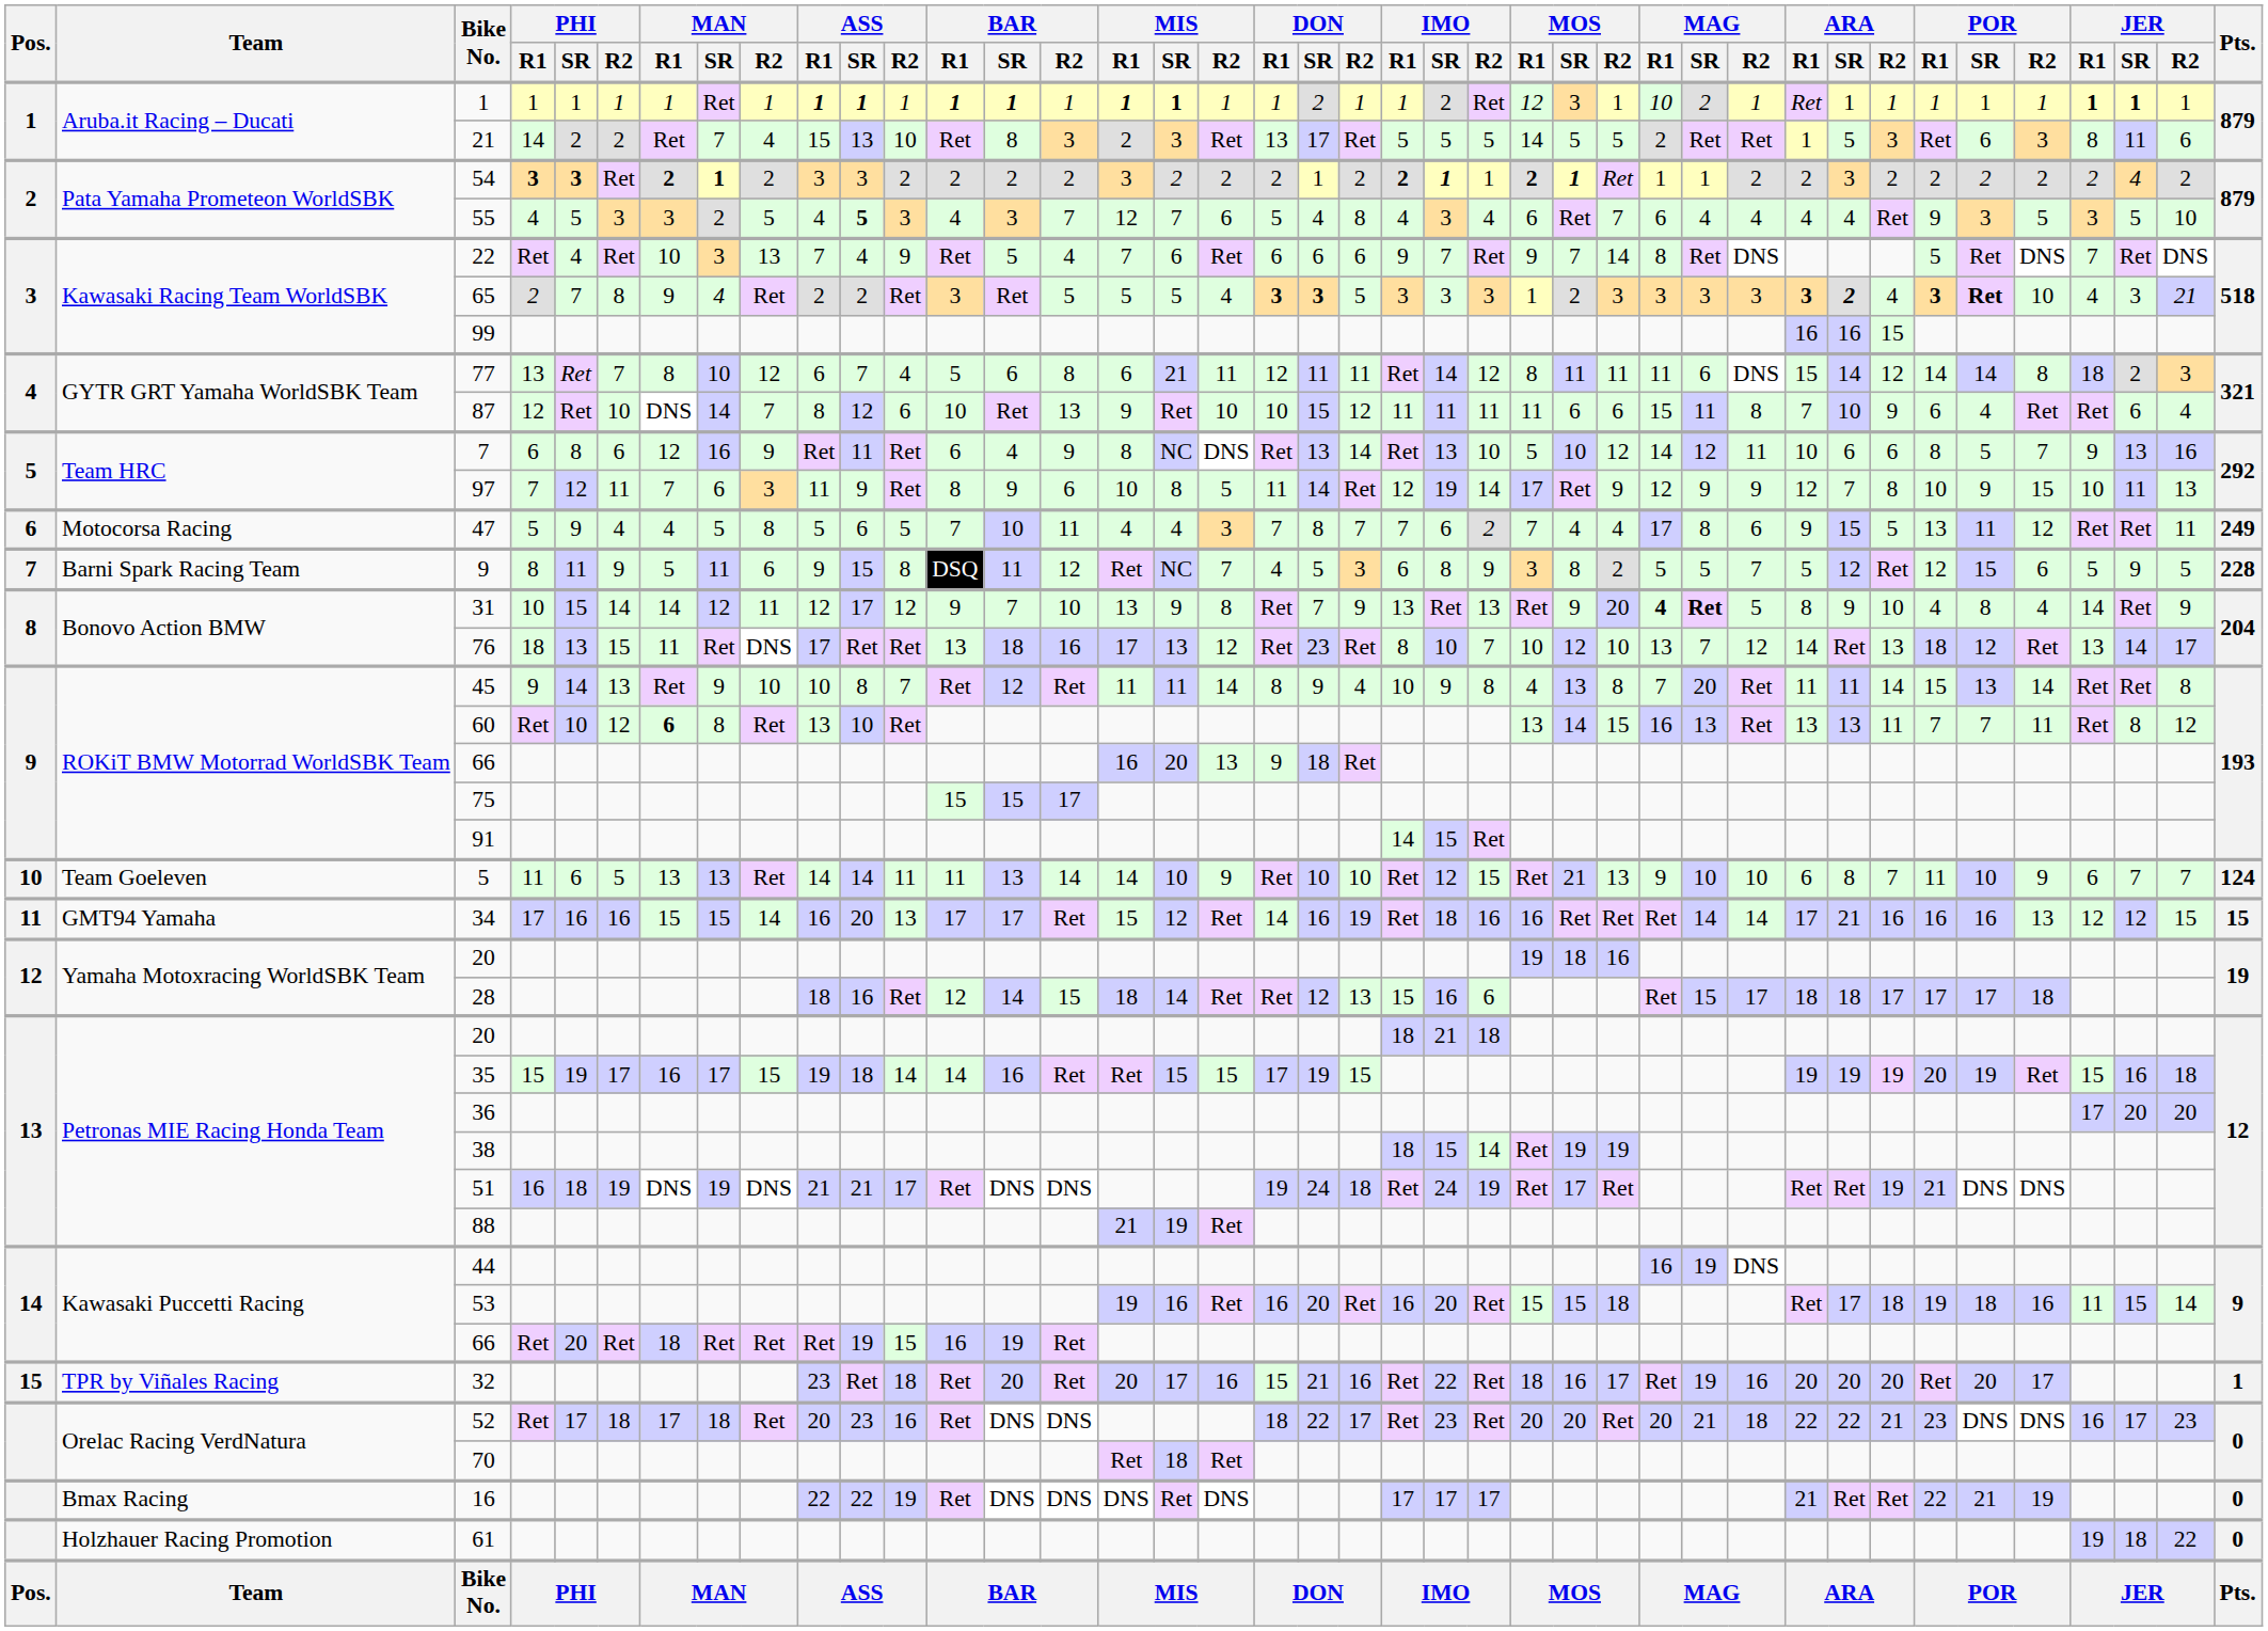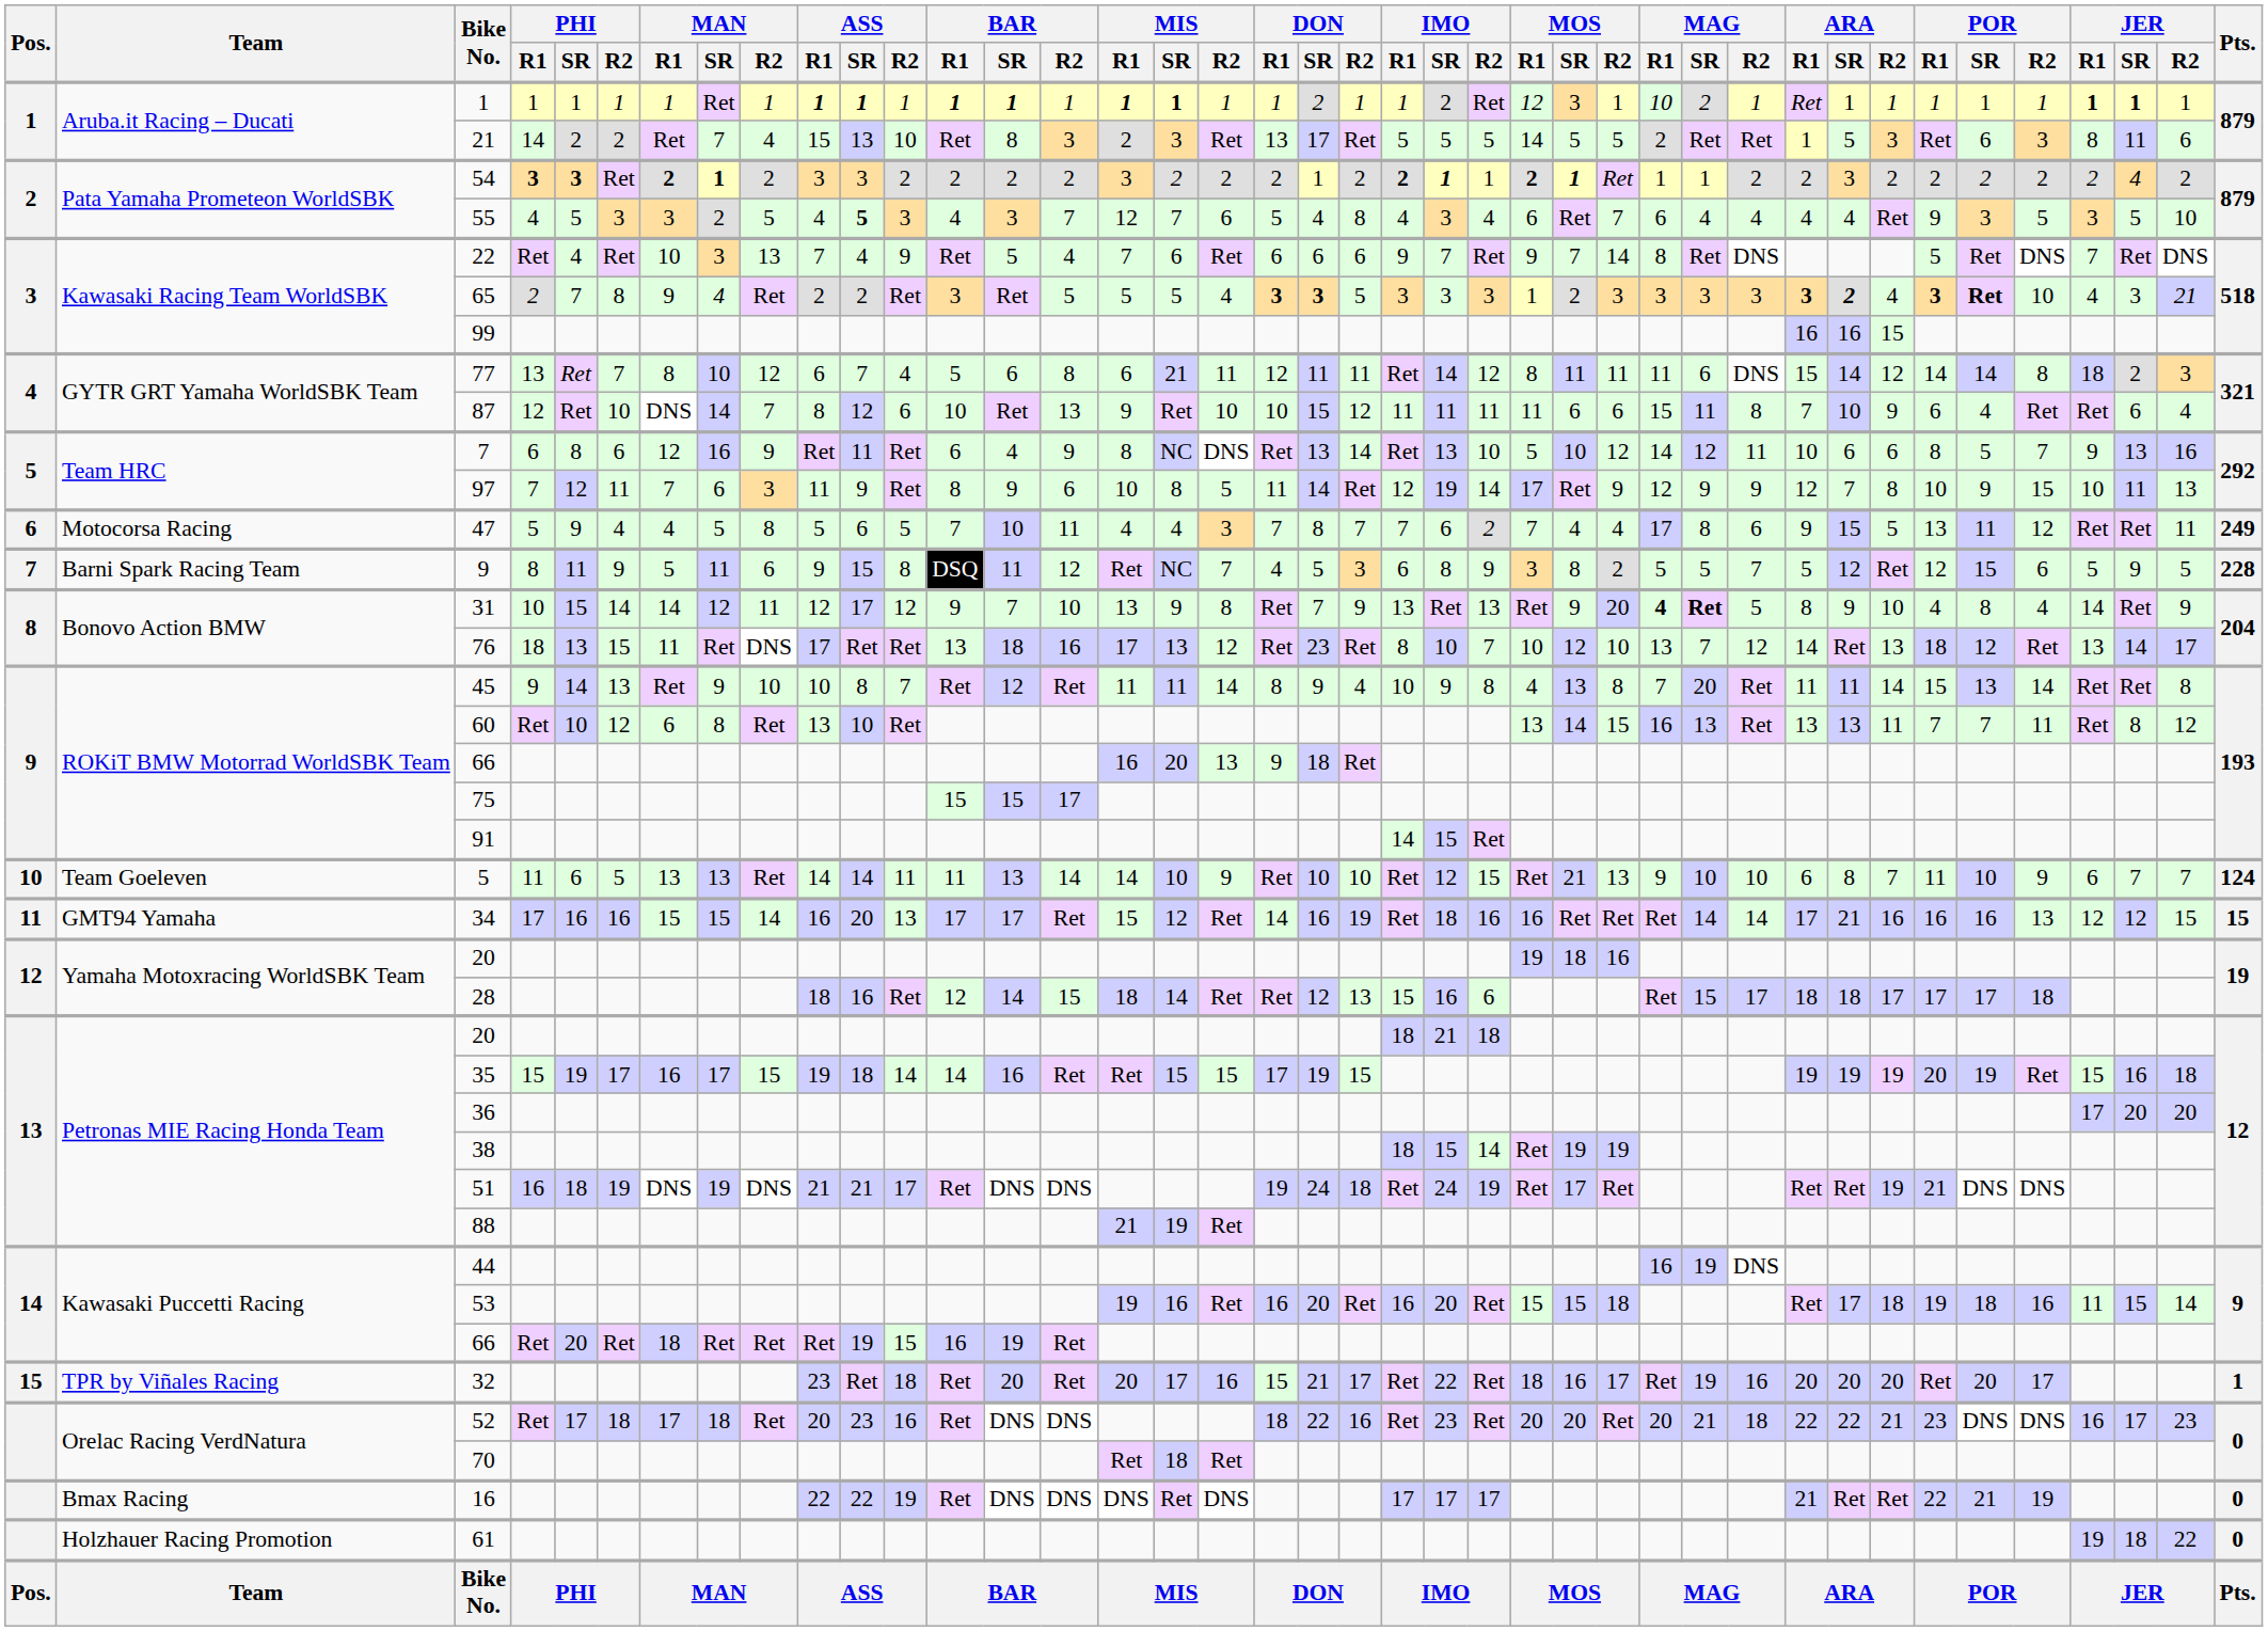60 | MAN / R1: bold -> normal
32 | DON / R2: 16 -> 17
52 | DON / R2: 17 -> 16
